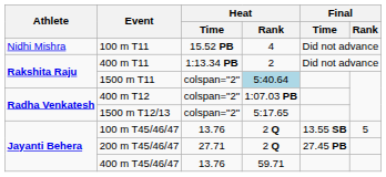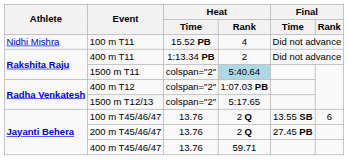100 m T45/46/47 | Final / Rank: 5 -> 6
200 m T45/46/47 | Heat / Time: 27.71 -> 13.76
